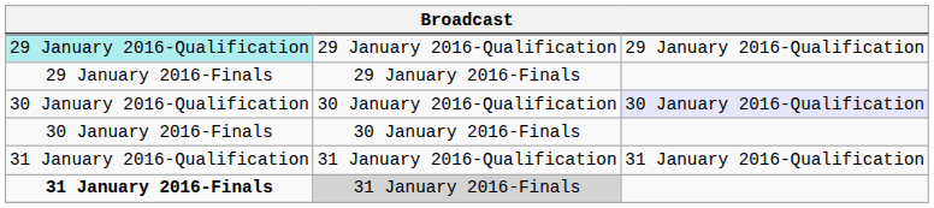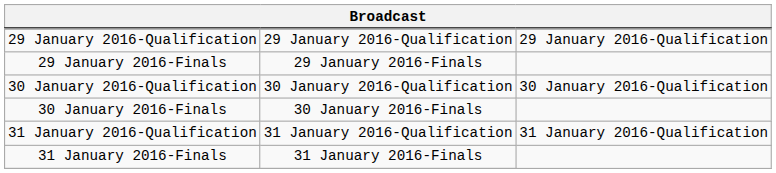row 2 | column 1: paleturquoise background -> no background
row 4 | column 3: lavender background -> no background
row 7 | column 1: bold -> normal
row 7 | column 2: lightgrey background -> no background
